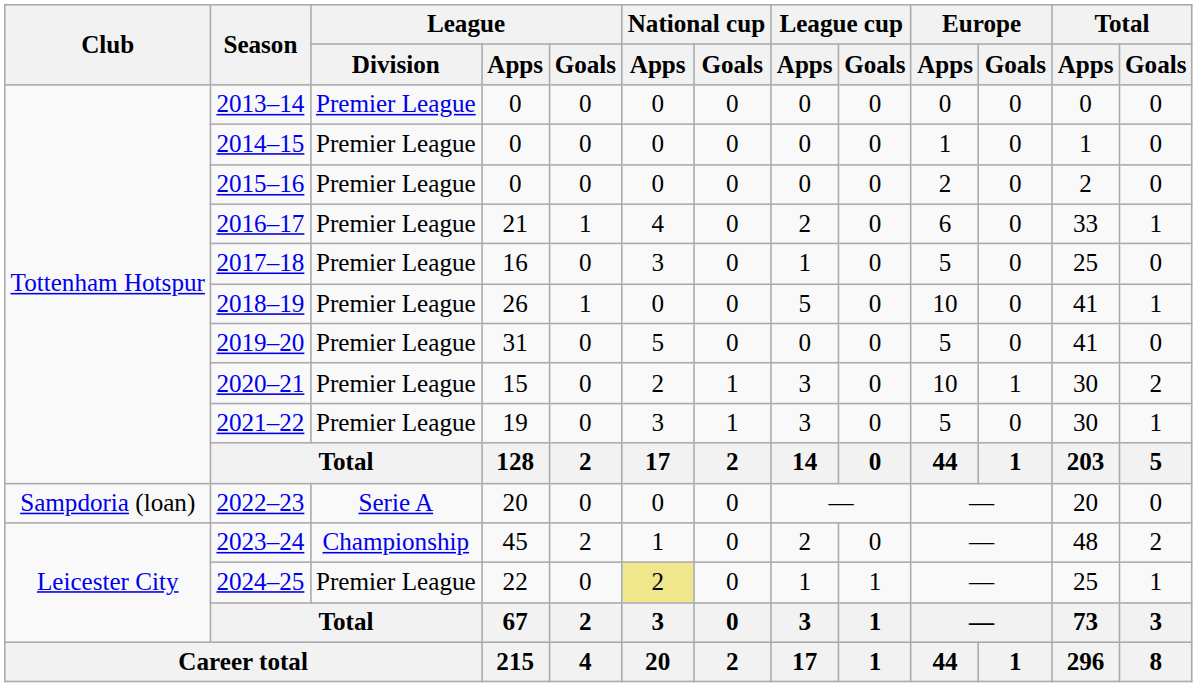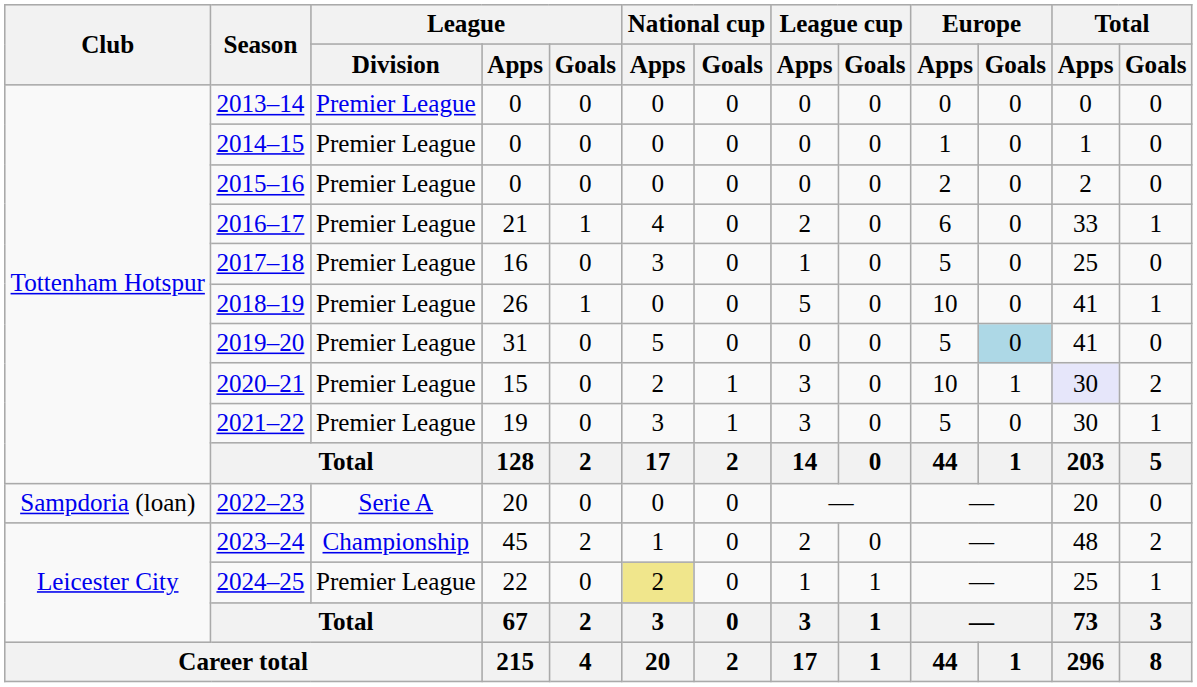2019–20 | Europe / Goals: no background -> lightblue background
2020–21 | Total / Apps: no background -> lavender background
